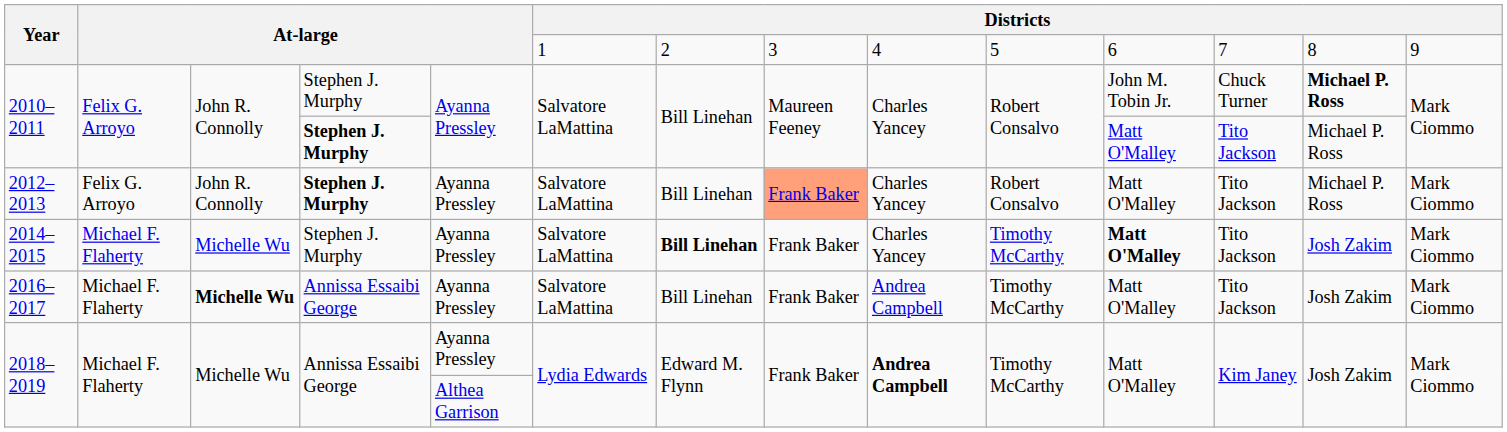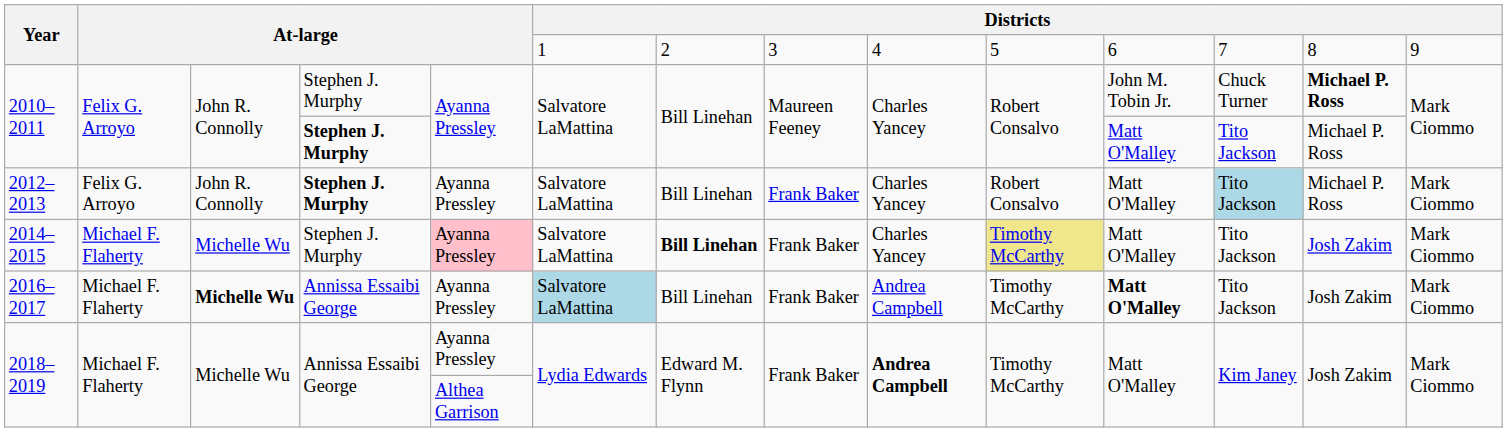2012–2013 | column 8: lightsalmon background -> no background
2012–2013 | column 12: no background -> lightblue background
2014–2015 | column 5: no background -> pink background
2014–2015 | column 10: no background -> khaki background
2014–2015 | column 11: bold -> normal
2016–2017 | column 6: no background -> lightblue background
2016–2017 | column 11: normal -> bold
